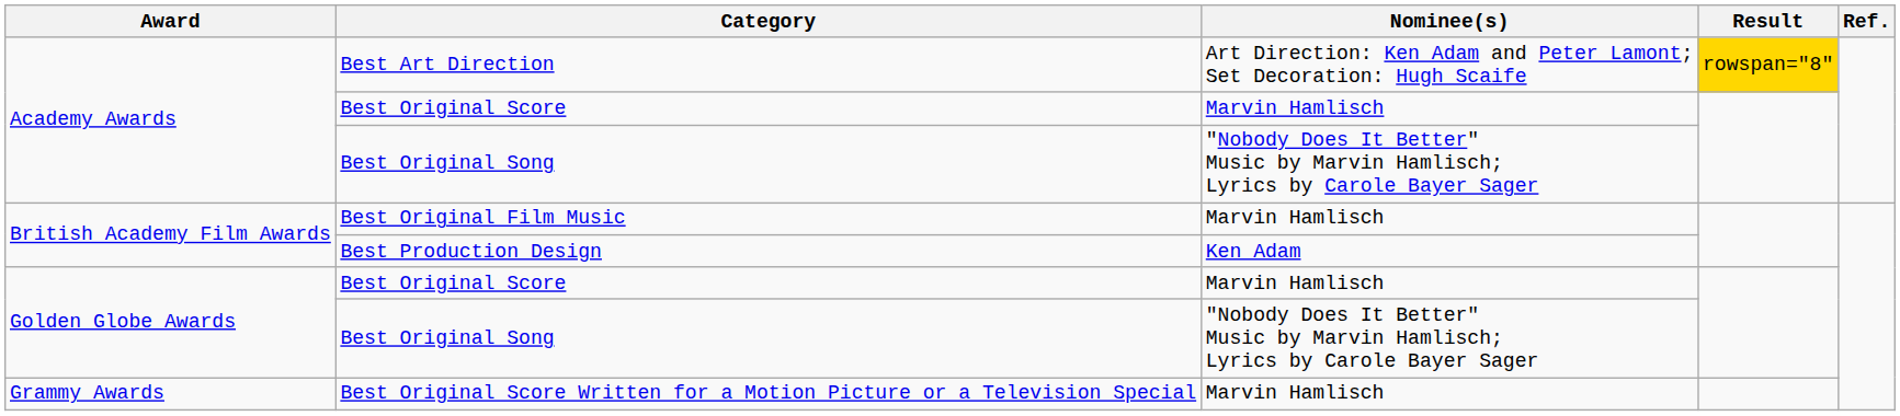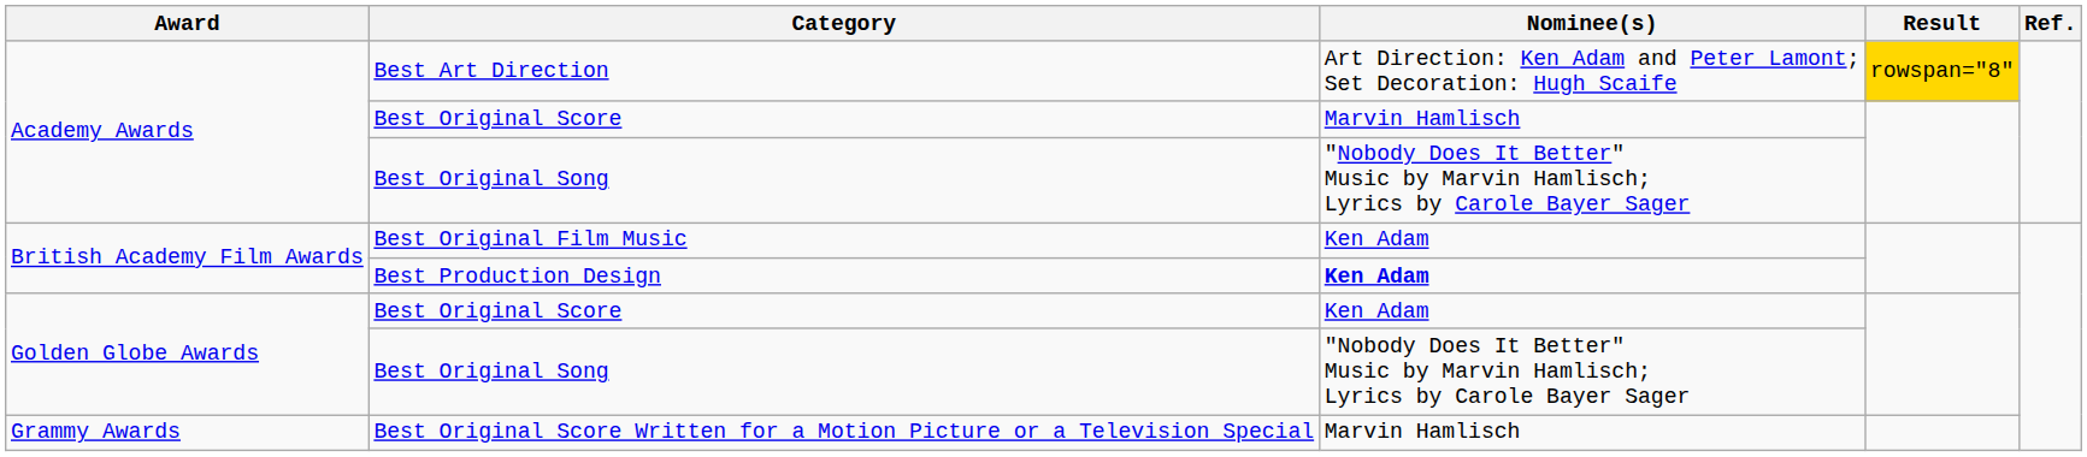Best Original Film Music | Nominee(s): Marvin Hamlisch -> Ken Adam
Best Production Design | Nominee(s): normal -> bold
Golden Globe Awards / Best Original Score | Nominee(s): Marvin Hamlisch -> Ken Adam
